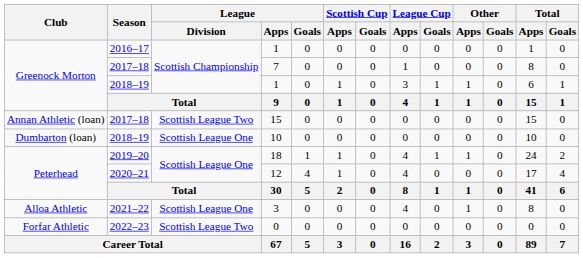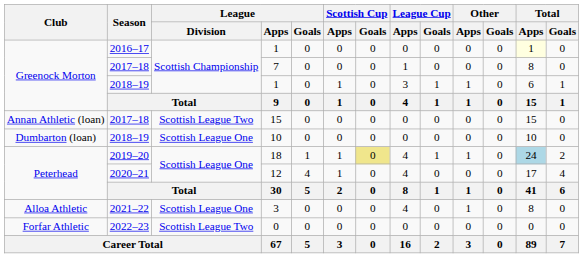2016–17 / 1 | Total / Apps: no background -> lightyellow background
18 | Scottish Cup / Goals: no background -> khaki background
18 | Total / Apps: no background -> lightblue background
